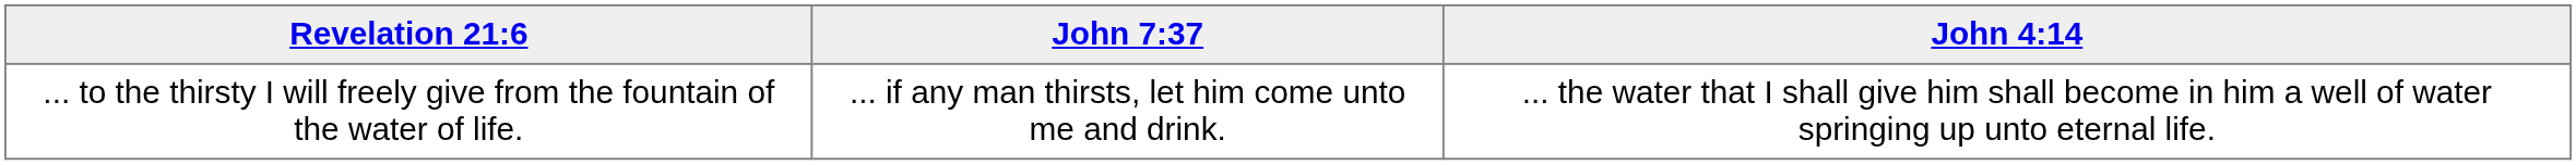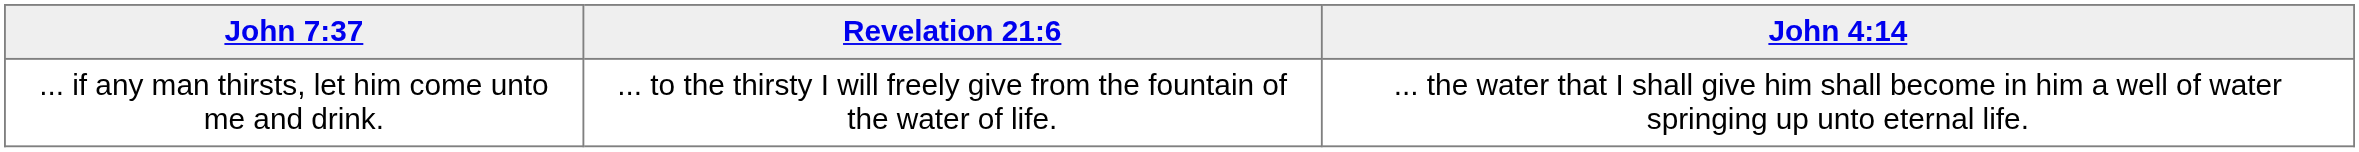columns swapped: Revelation 21:6 <-> John 7:37
